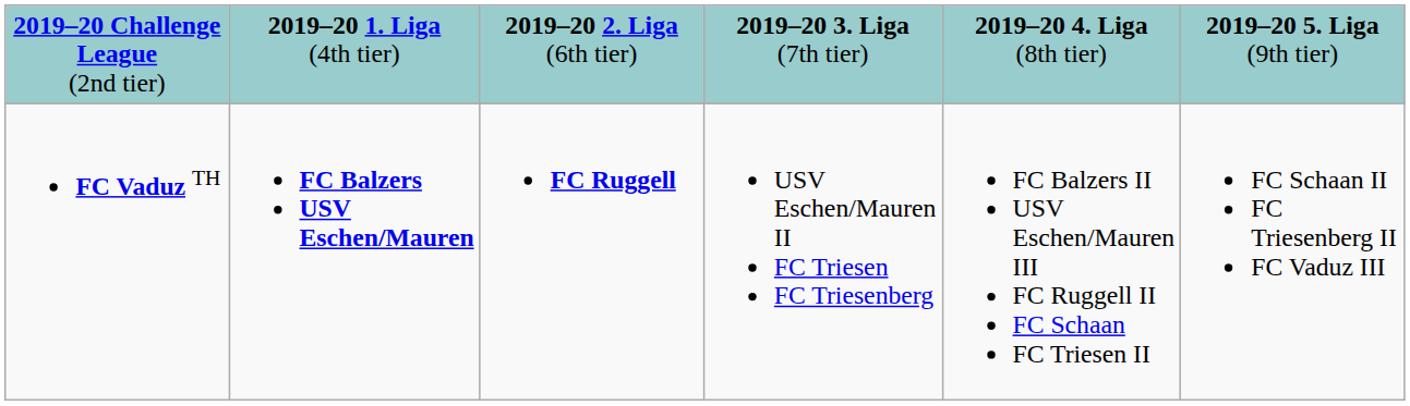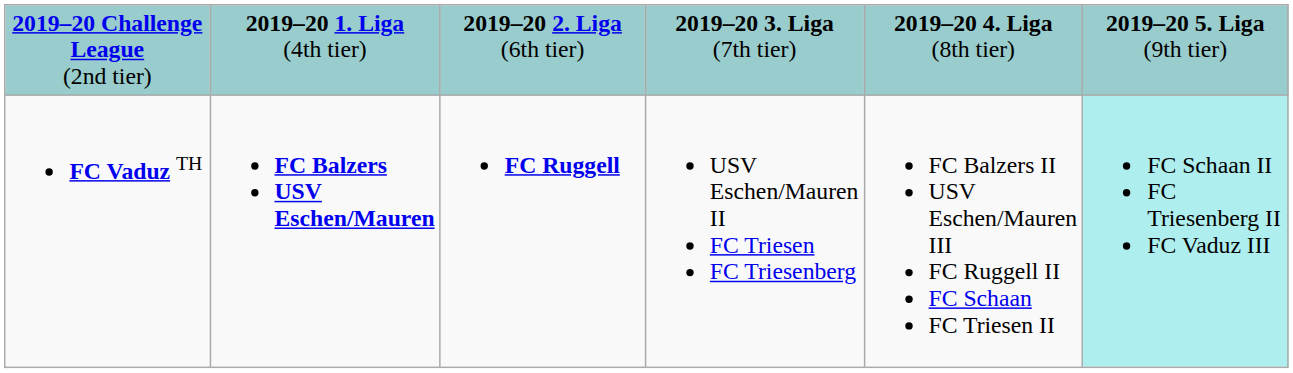FC Vaduz TH | column 6: no background -> paleturquoise background
